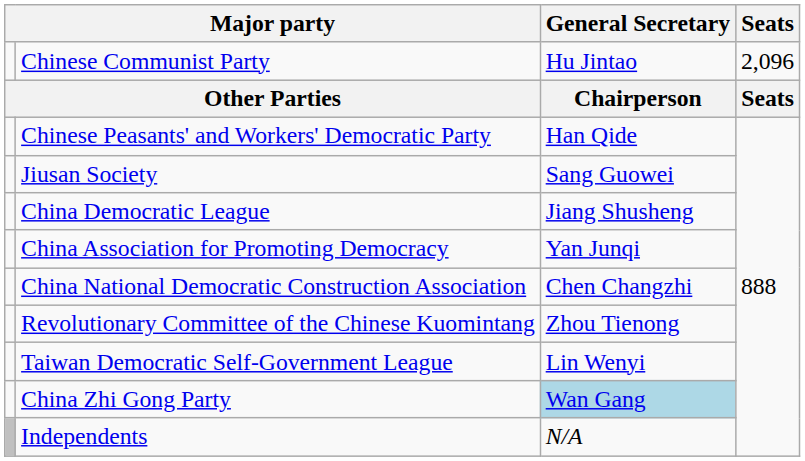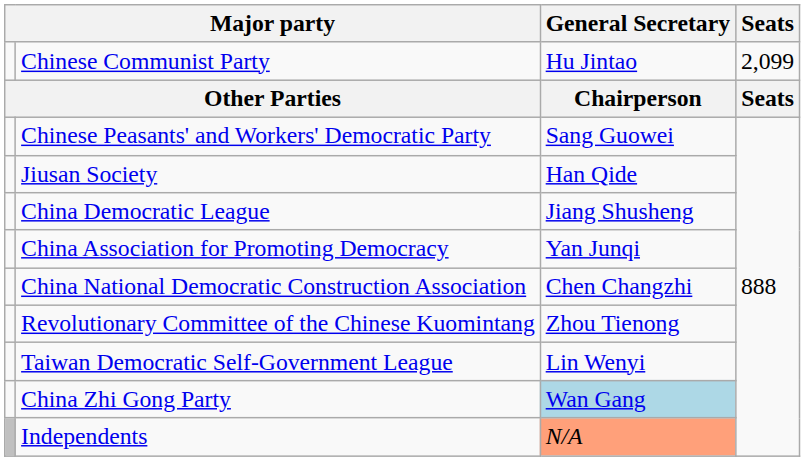Chinese Communist Party | Seats: 2,096 -> 2,099
Chinese Peasants' and Workers' Democratic Party | General Secretary: Han Qide -> Sang Guowei
Jiusan Society | General Secretary: Sang Guowei -> Han Qide
Independents | General Secretary: no background -> lightsalmon background
